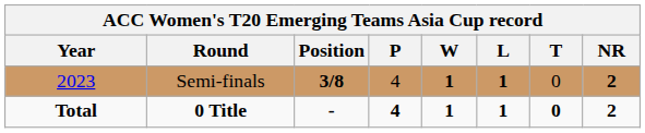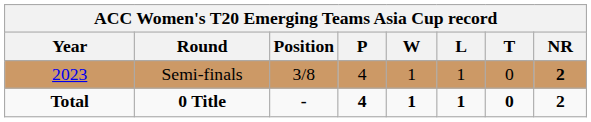2023 | Position: bold -> normal
2023 | W: bold -> normal
2023 | L: bold -> normal
